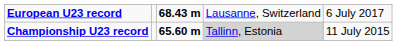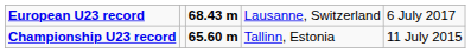Championship U23 record | column 4: lightgrey background -> no background
